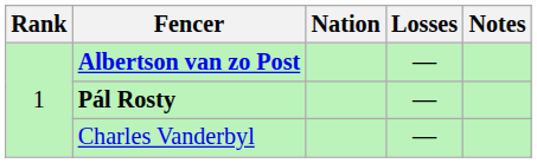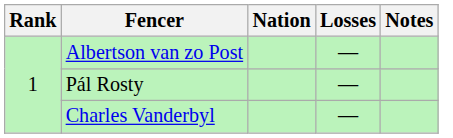Albertson van zo Post | Fencer: bold -> normal
Pál Rosty | Fencer: bold -> normal
